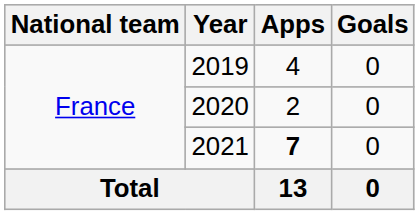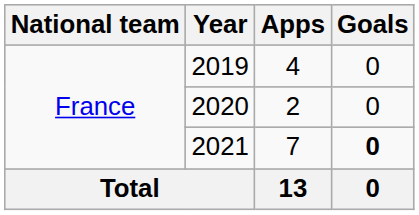2021 | Apps: bold -> normal
2021 | Goals: normal -> bold
